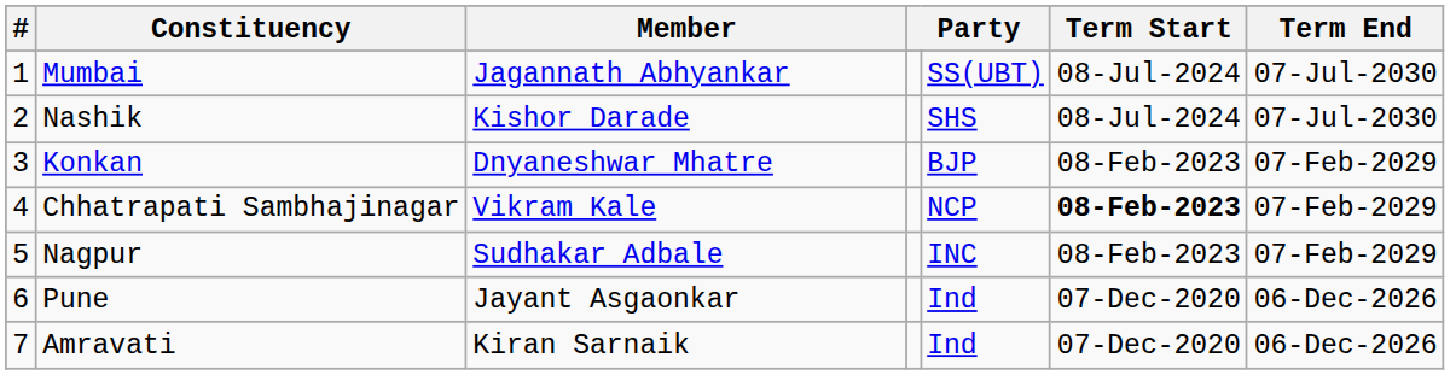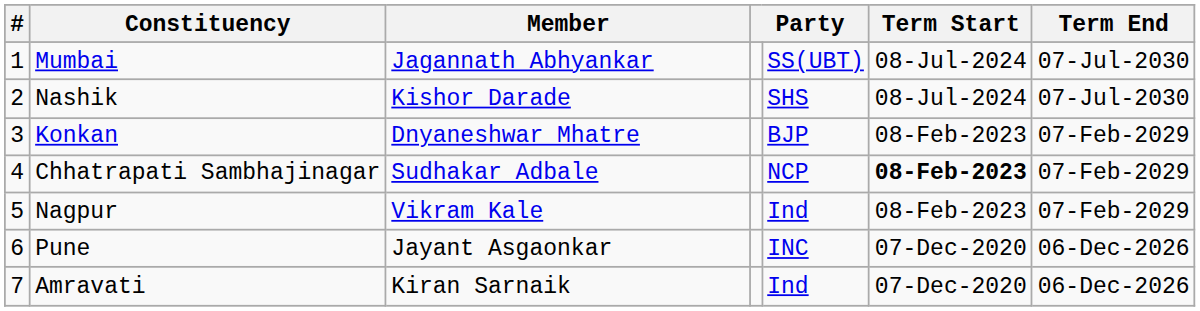Chhatrapati Sambhajinagar | Member: Vikram Kale -> Sudhakar Adbale
Nagpur | Member: Sudhakar Adbale -> Vikram Kale
Nagpur | column 5: INC -> Ind
Pune | column 5: Ind -> INC
